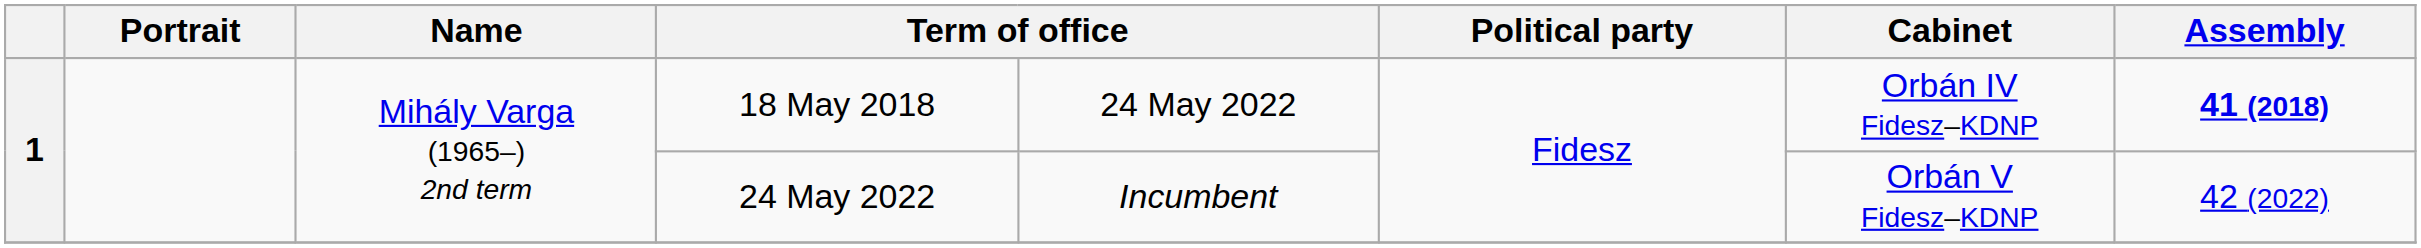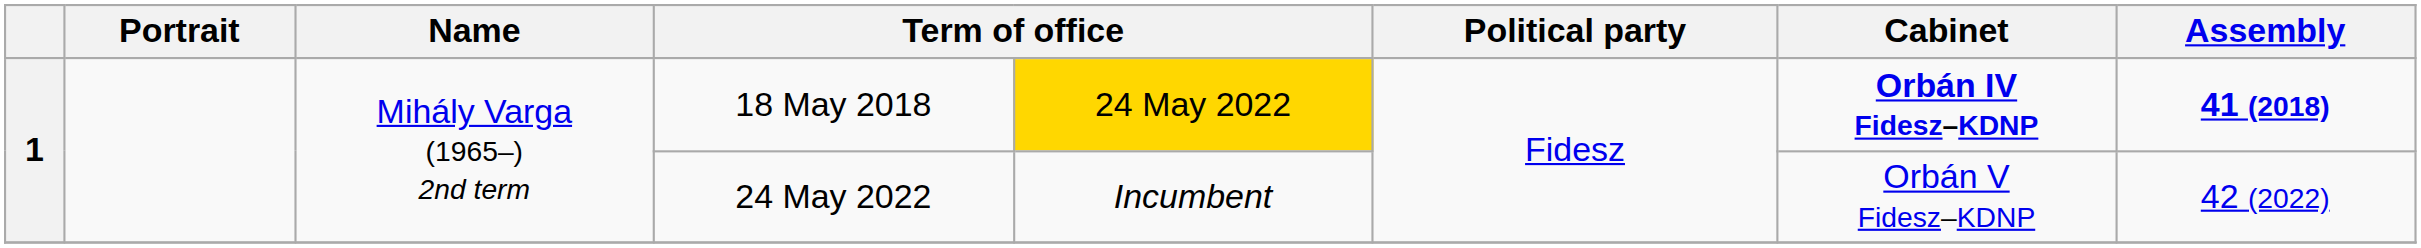18 May 2018 | column 5: no background -> gold background
18 May 2018 | Cabinet: normal -> bold
